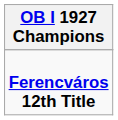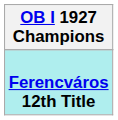row 2 | column 1: no background -> paleturquoise background
